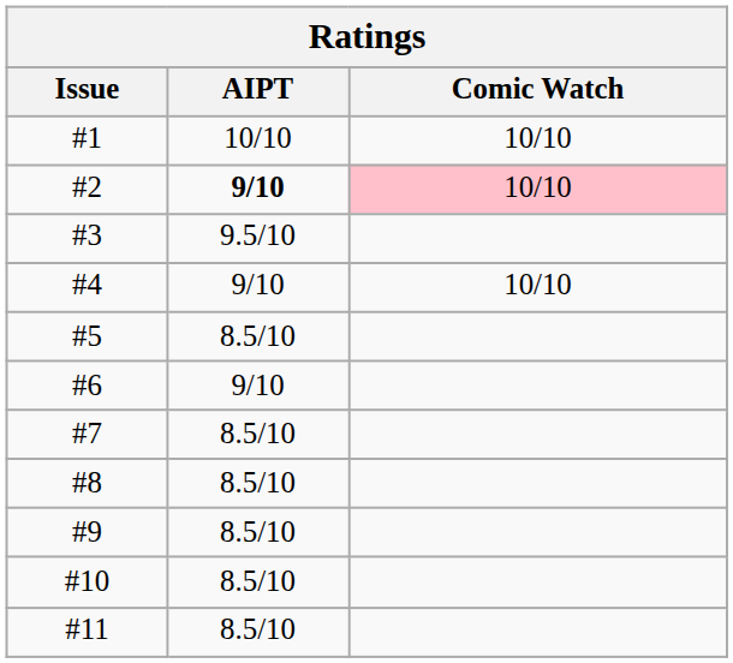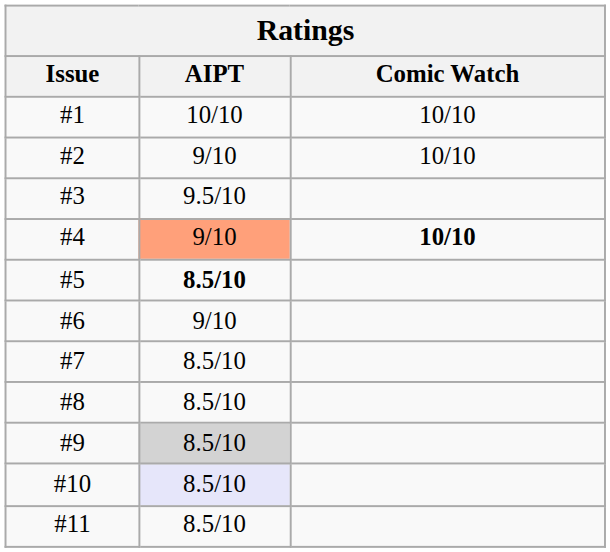#2 | AIPT: bold -> normal
#2 | Comic Watch: pink background -> no background
#4 | AIPT: no background -> lightsalmon background
#4 | Comic Watch: normal -> bold
#5 | AIPT: normal -> bold
#9 | AIPT: no background -> lightgrey background
#10 | AIPT: no background -> lavender background
